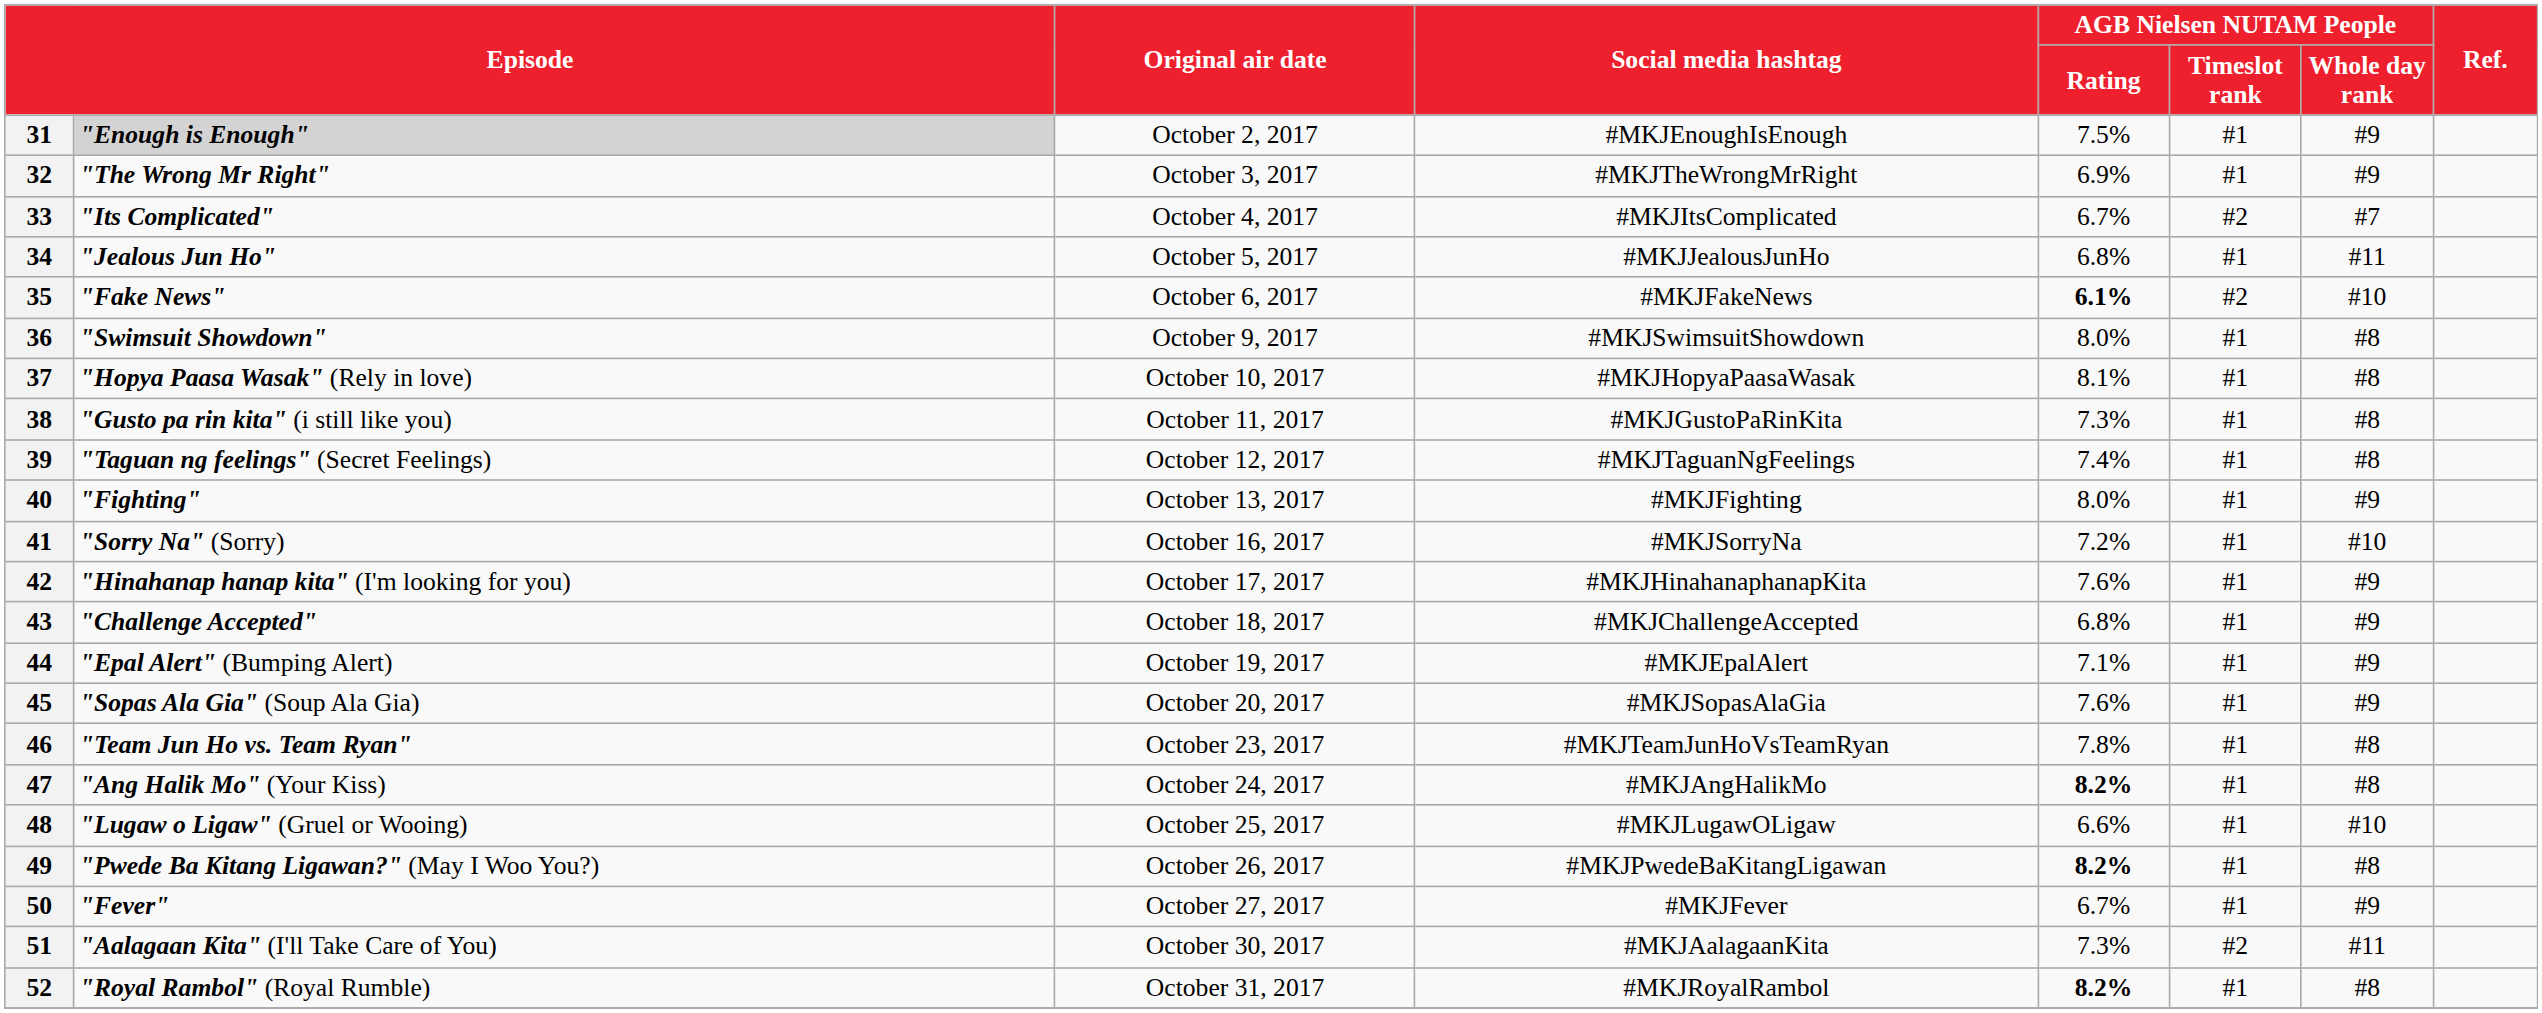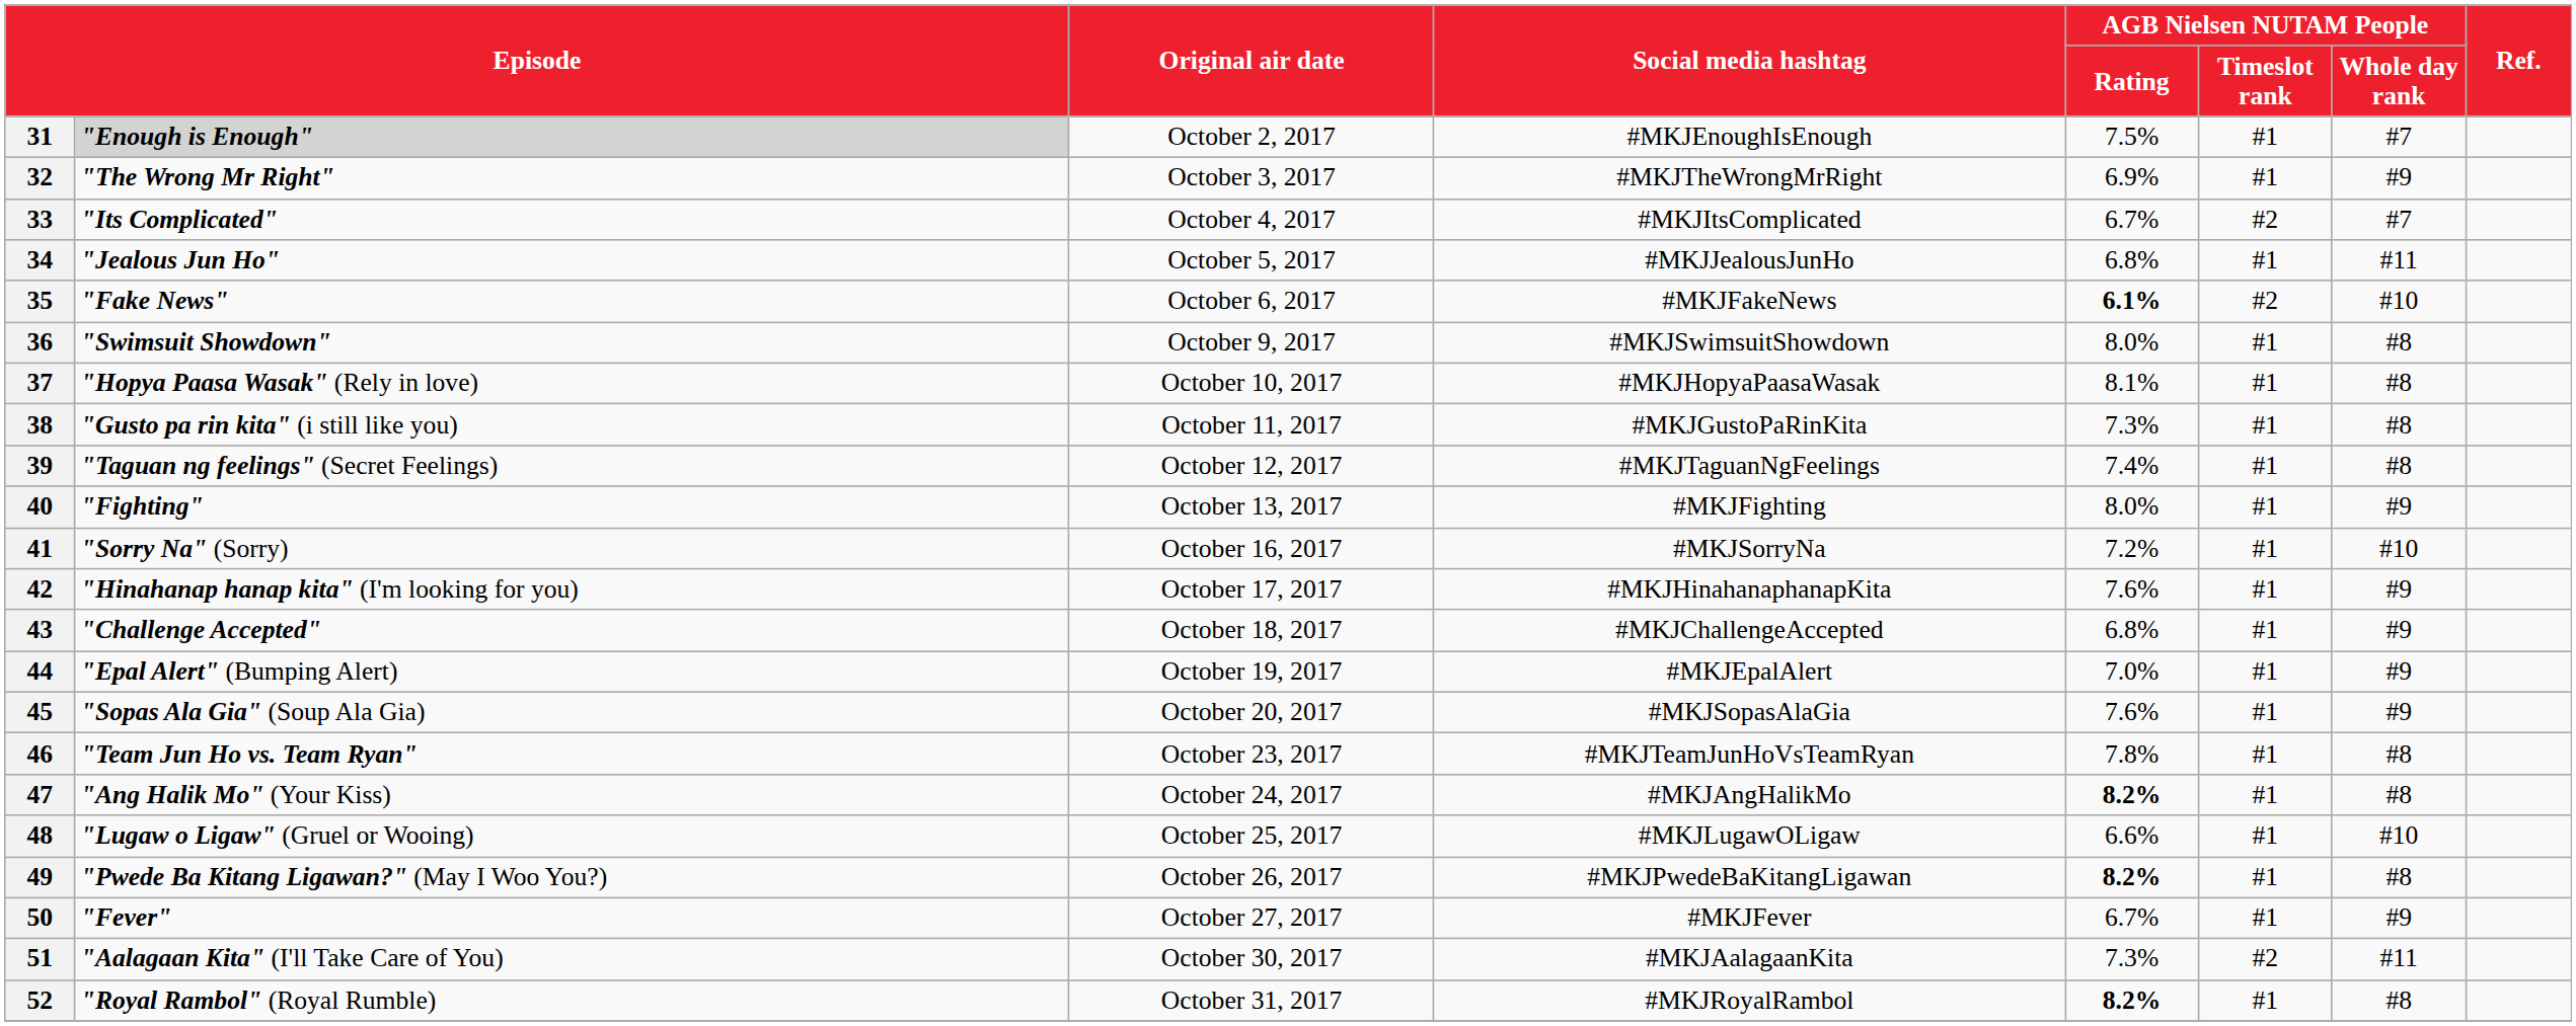31 | AGB Nielsen NUTAM People / Whole day rank: #9 -> #7
44 | AGB Nielsen NUTAM People / Rating: 7.1% -> 7.0%
